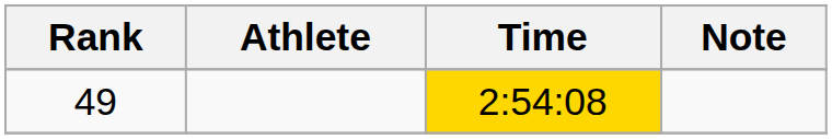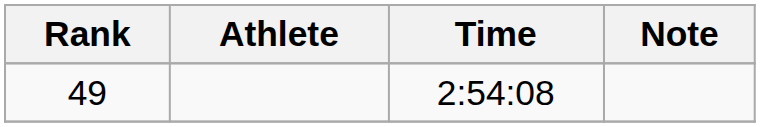49 | Time: gold background -> no background
